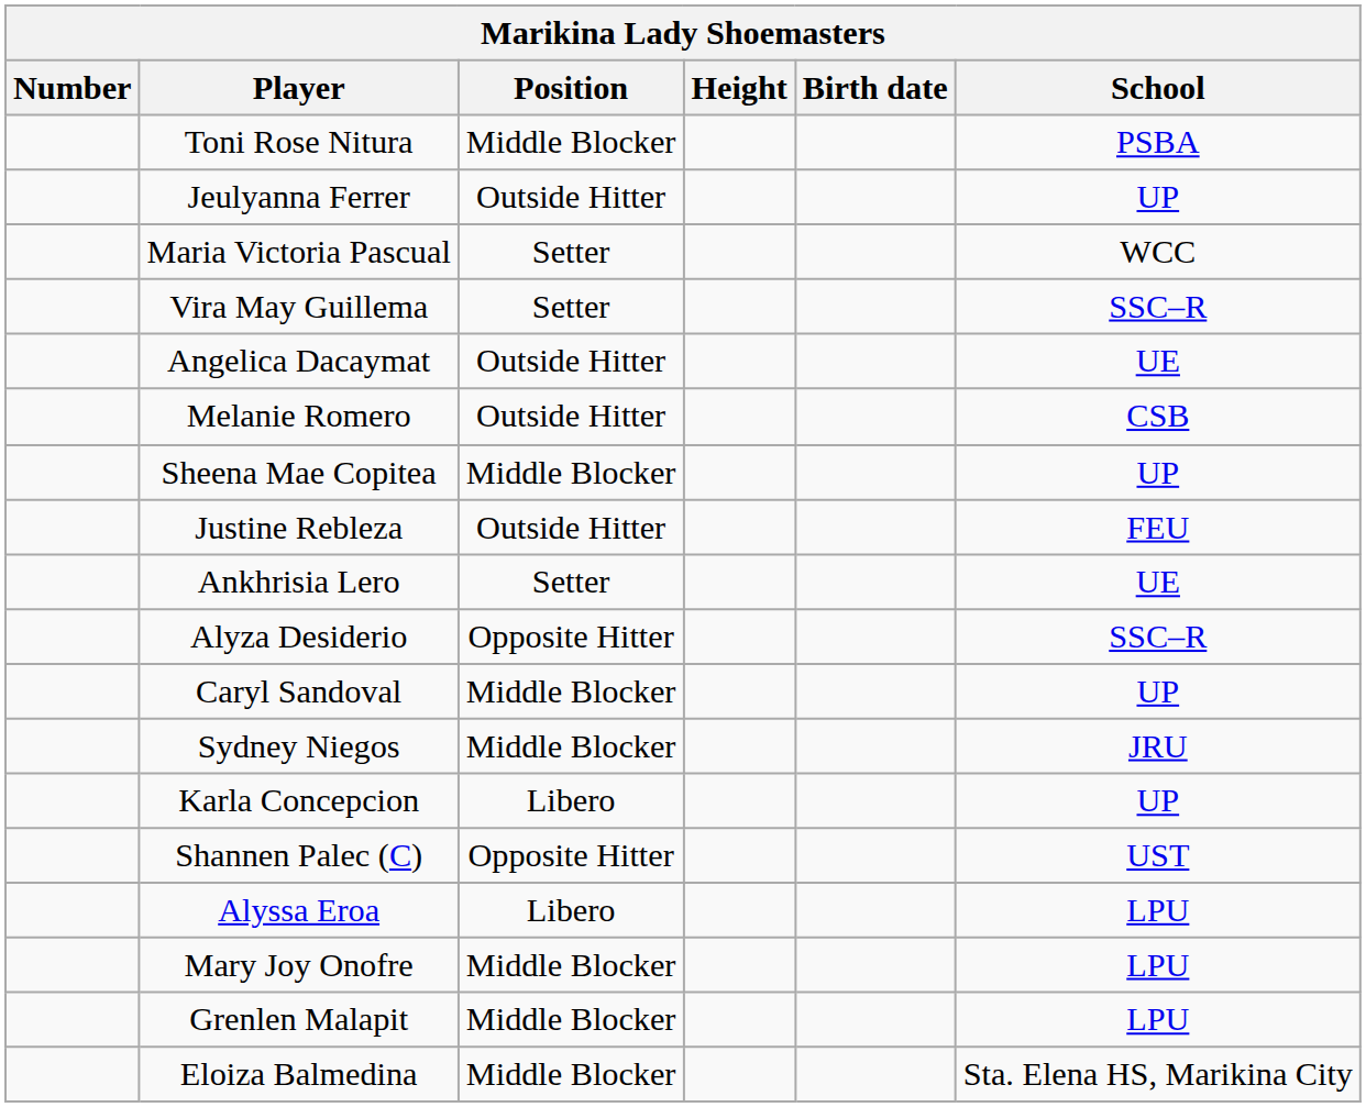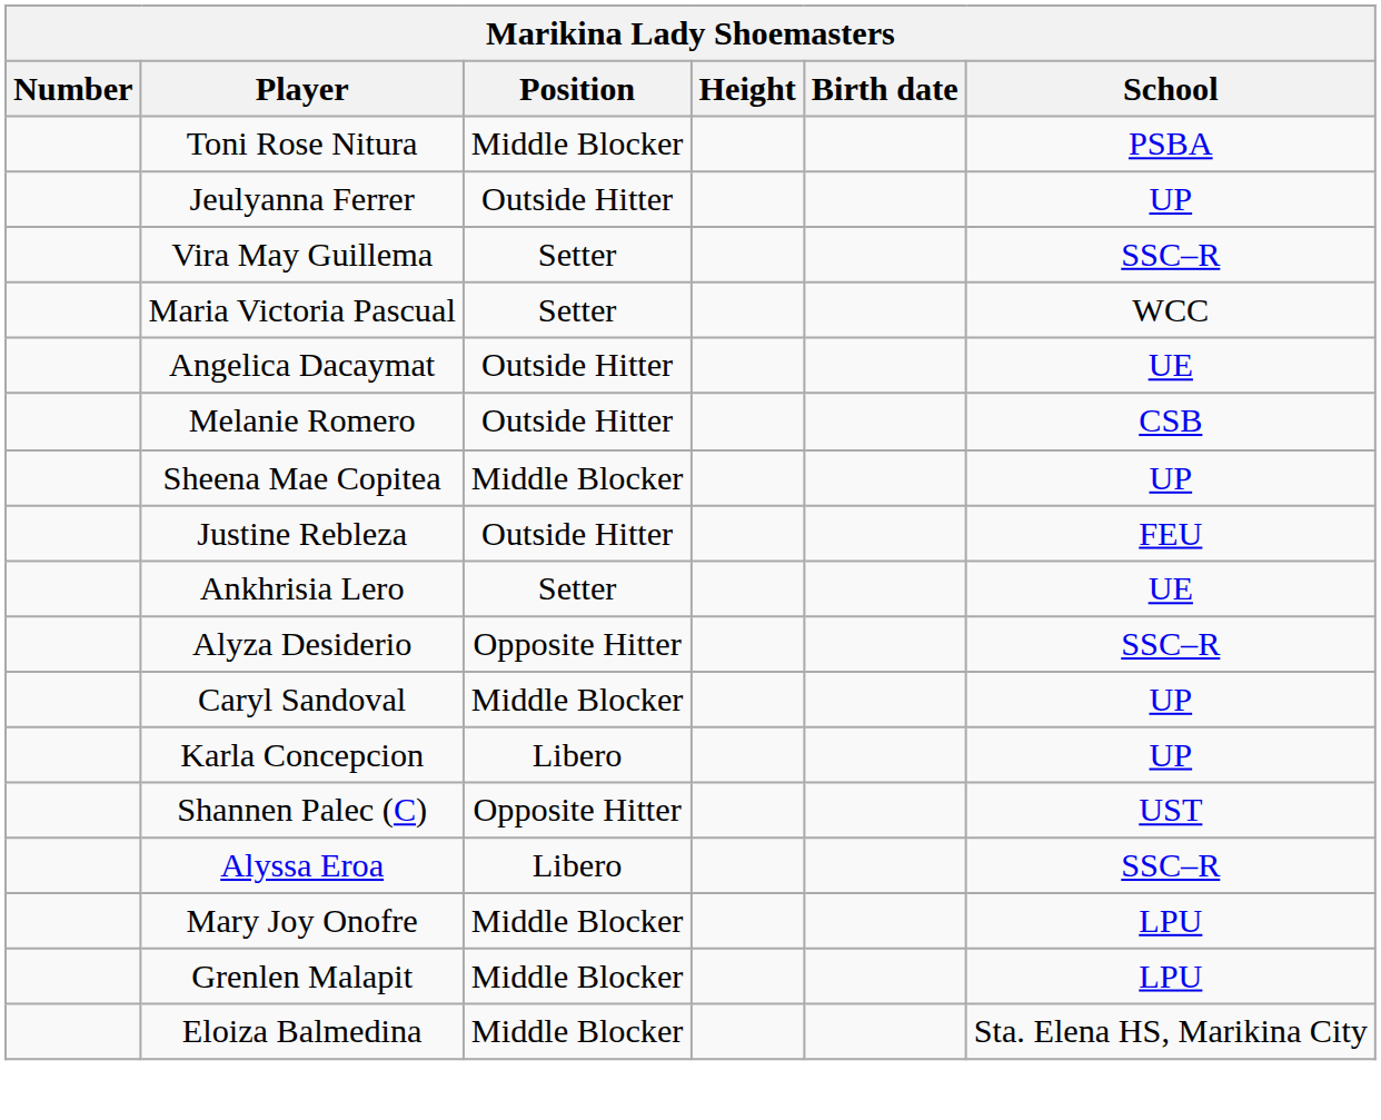rows swapped: Maria Victoria Pascual <-> Vira May Guillema
- row: Sydney Niegos | Middle Blocker | JRU
Alyssa Eroa | School: LPU -> SSC–R
